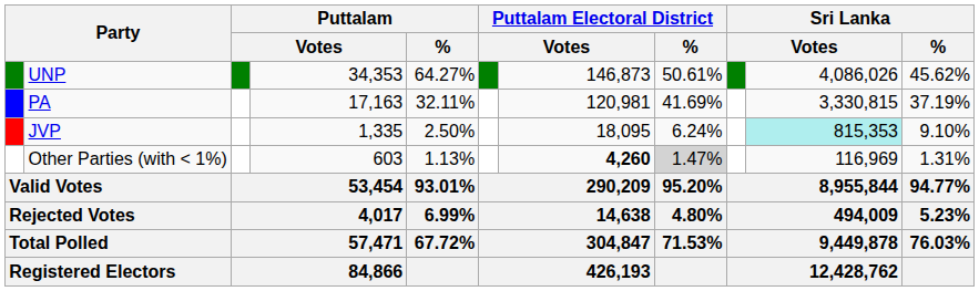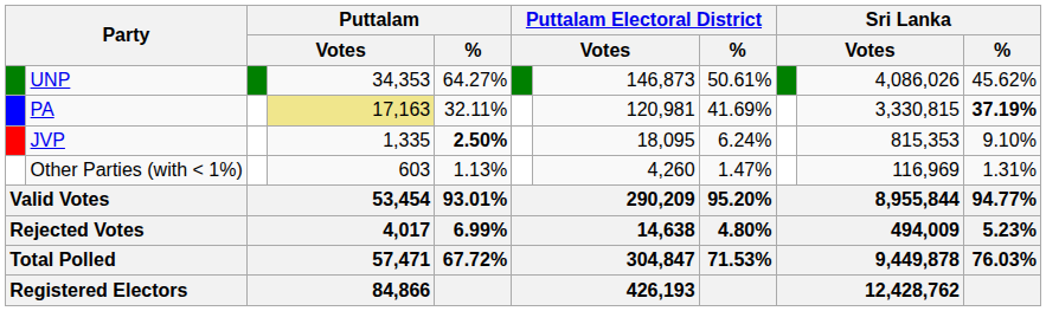PA | column 4: no background -> khaki background
PA | Sri Lanka / %: normal -> bold
JVP | Puttalam / %: normal -> bold
JVP | column 10: paleturquoise background -> no background
Other Parties (with < 1%) | column 7: bold -> normal
Other Parties (with < 1%) | Puttalam Electoral District / %: lightgrey background -> no background
